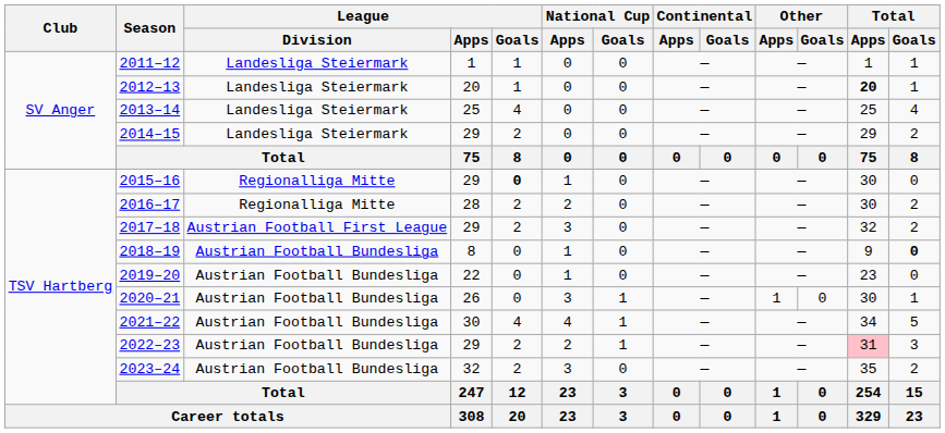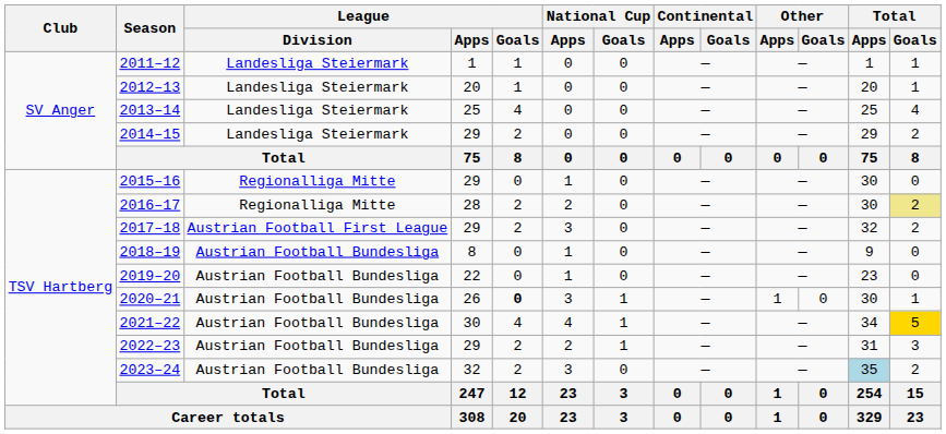2012–13 | Total / Apps: bold -> normal
2015–16 | League / Goals: bold -> normal
2016–17 | Total / Goals: no background -> khaki background
2018–19 | Total / Goals: bold -> normal
2020–21 | League / Goals: normal -> bold
2021–22 | Total / Goals: no background -> gold background
2022–23 | Total / Apps: pink background -> no background
2023–24 | Total / Apps: no background -> lightblue background
